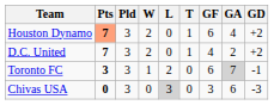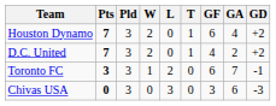Houston Dynamo | Pts: lightsalmon background -> no background
Toronto FC | GA: lightgrey background -> no background
Chivas USA | L: lightgrey background -> no background
